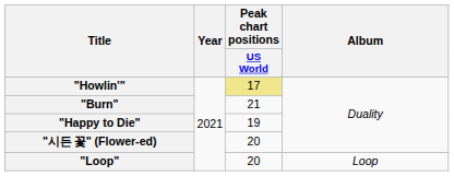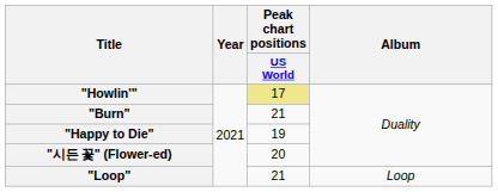"Loop" | Peak chart positions / US World: 20 -> 21
